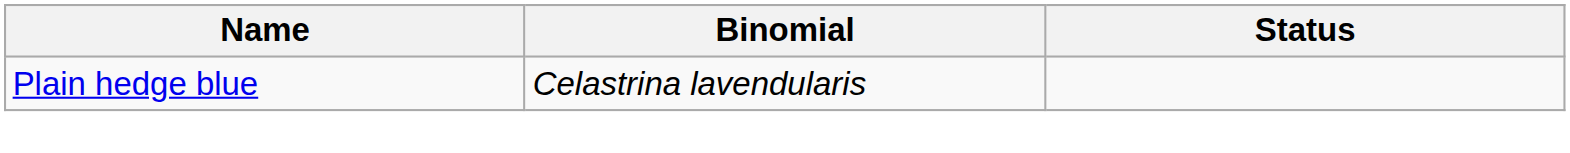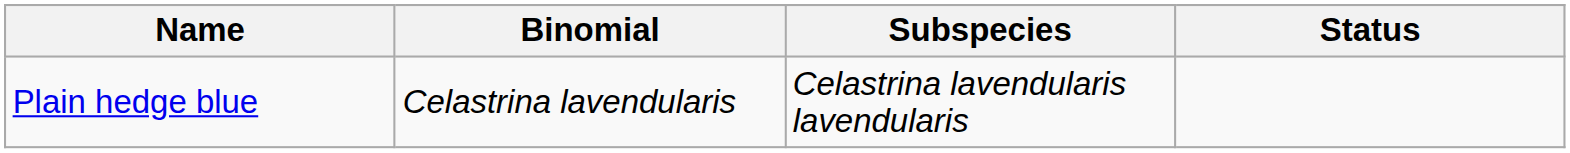+ column: Subspecies | Celastrina lavendularis lavendularis
